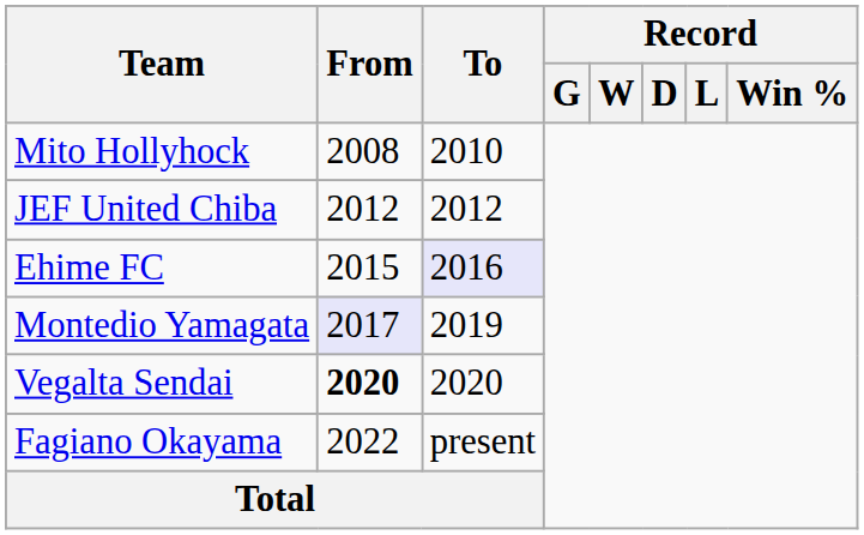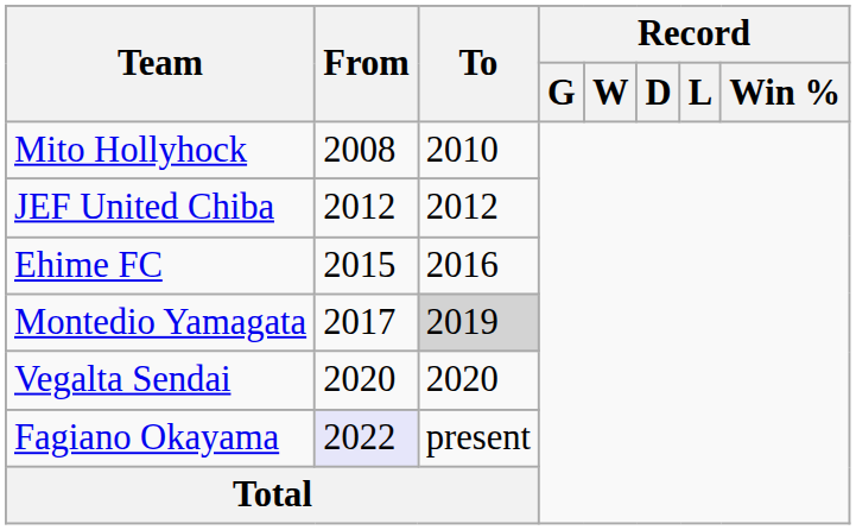Ehime FC | To: lavender background -> no background
Montedio Yamagata | From: lavender background -> no background
Montedio Yamagata | To: no background -> lightgrey background
Vegalta Sendai | From: bold -> normal
Fagiano Okayama | From: no background -> lavender background
